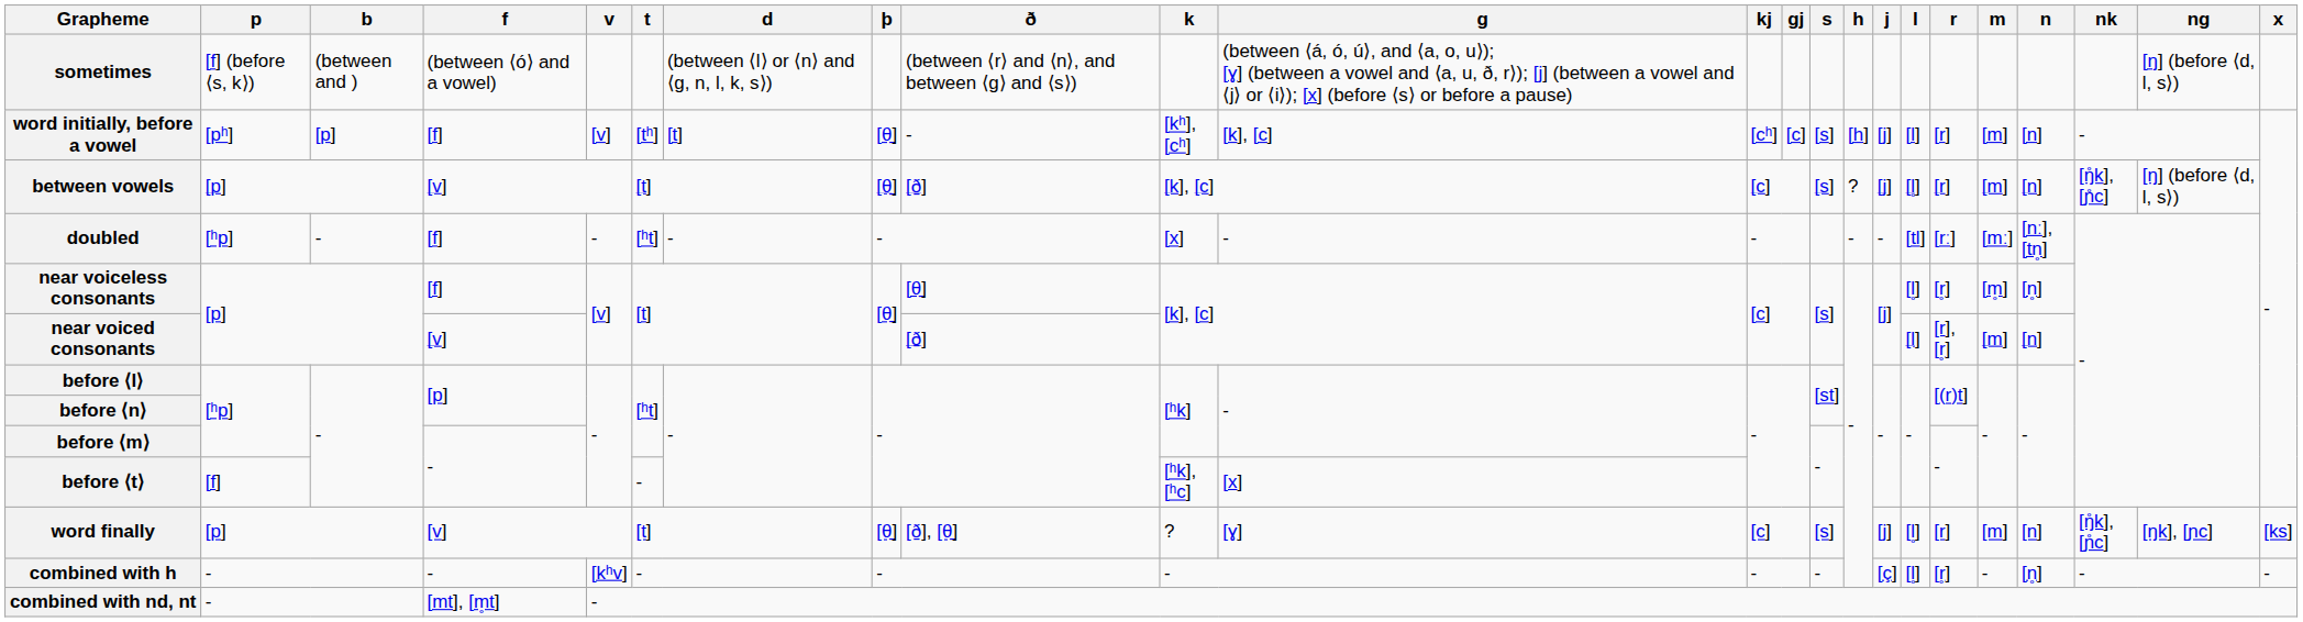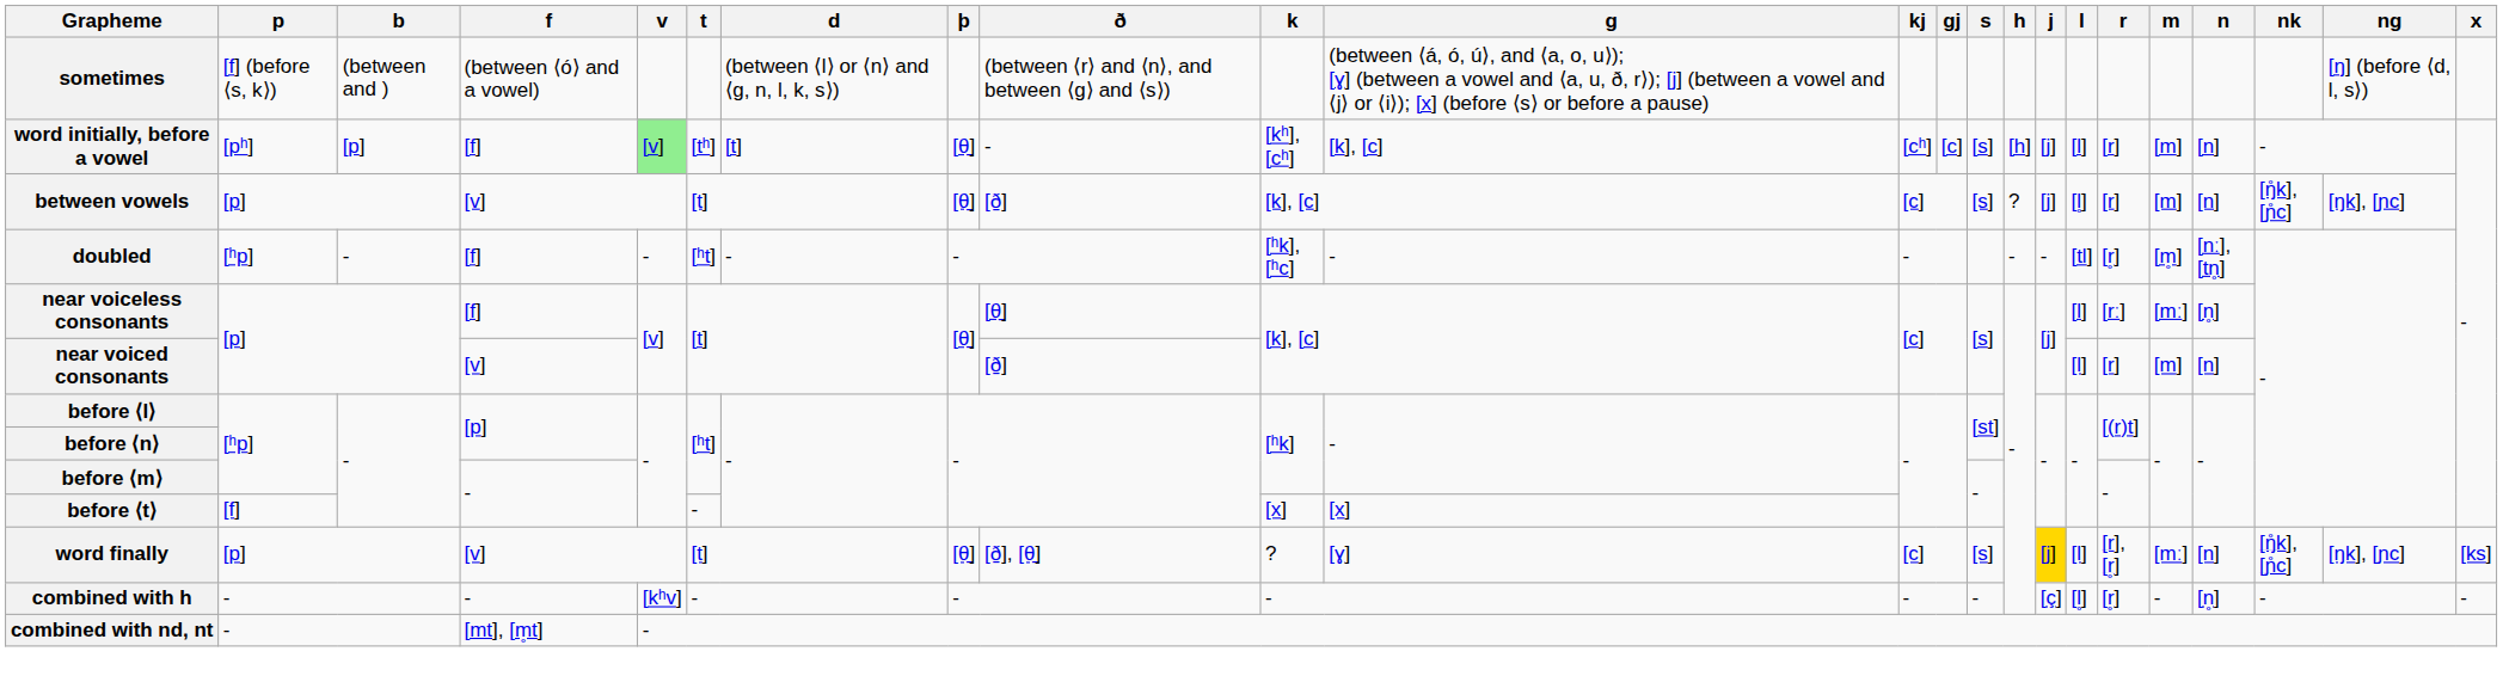word initially, before a vowel | v: no background -> lightgreen background
between vowels | ng: [ŋ] (before ⟨d, l, s⟩) -> [ŋk], [ɲc]
doubled | k: [x] -> [ʰk], [ʰc]
doubled | r: [rː] -> [r̥]
doubled | m: [mː] -> [m̥]
near voiceless consonants | l: [l̥] -> [l]
near voiceless consonants | r: [r̥] -> [rː]
near voiceless consonants | m: [m̥] -> [mː]
near voiced consonants | r: [r], [r̥] -> [r]
before ⟨t⟩ | k: [ʰk], [ʰc] -> [x]
word finally | j: no background -> gold background
word finally | l: [l̥] -> [l]
word finally | r: [r] -> [r], [r̥]
word finally | m: [m] -> [mː]
